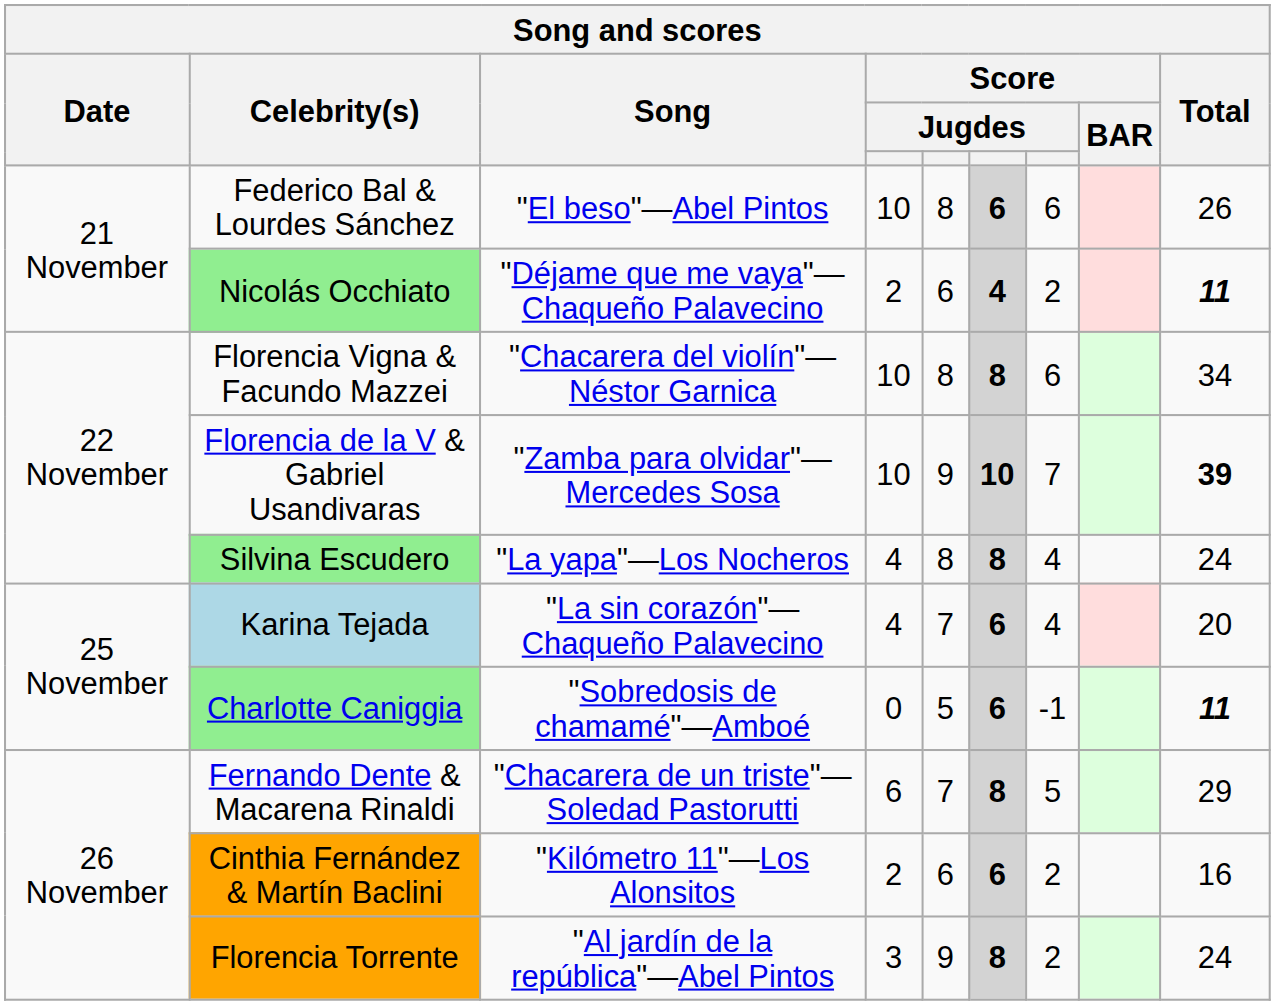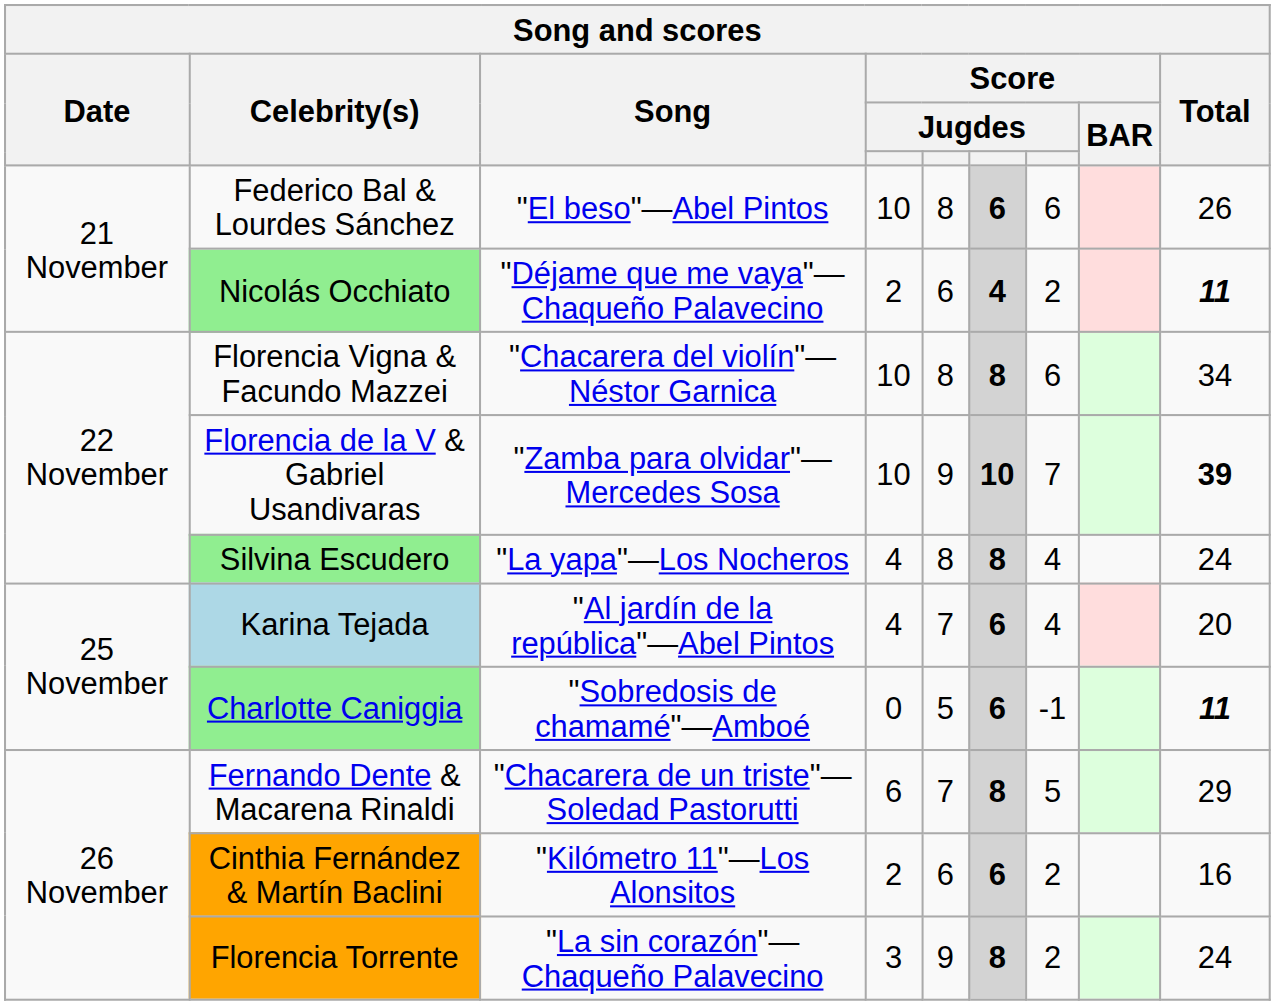Karina Tejada | Song: "La sin corazón"—Chaqueño Palavecino -> "Al jardín de la república"—Abel Pintos
Florencia Torrente | Song: "Al jardín de la república"—Abel Pintos -> "La sin corazón"—Chaqueño Palavecino
